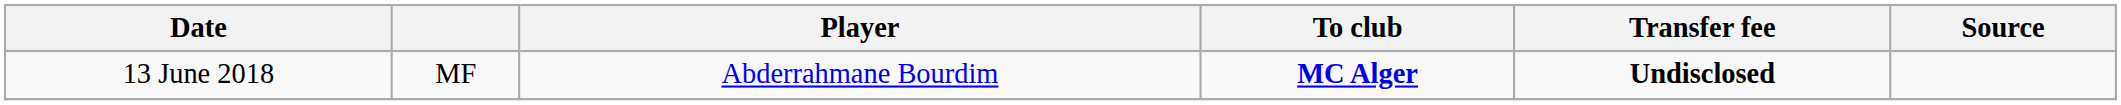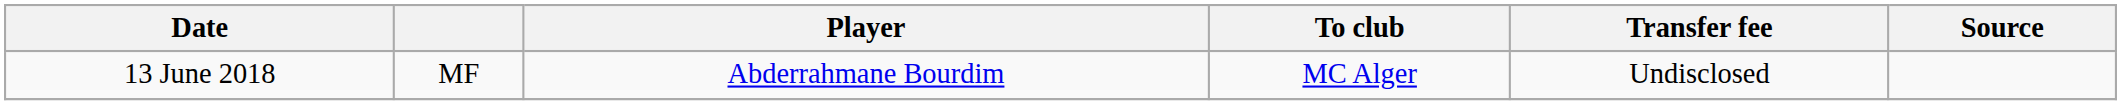13 June 2018 | To club: bold -> normal
13 June 2018 | Transfer fee: bold -> normal
